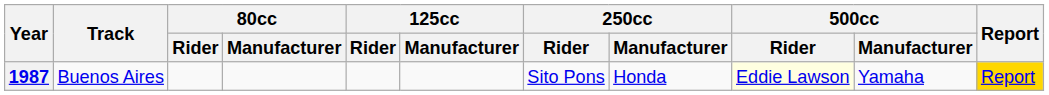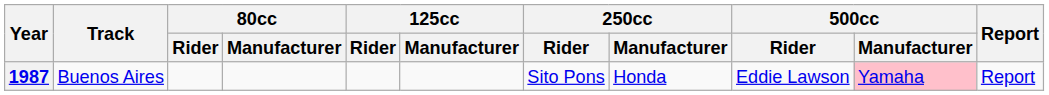1987 | 500cc / Rider: lightyellow background -> no background
1987 | 500cc / Manufacturer: no background -> pink background
1987 | Report: gold background -> no background
